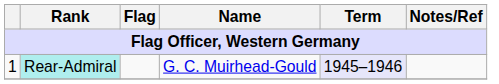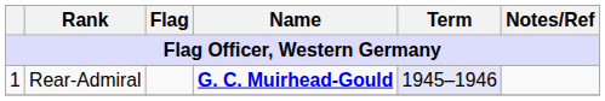1 | Rank: paleturquoise background -> no background
1 | Name: normal -> bold
